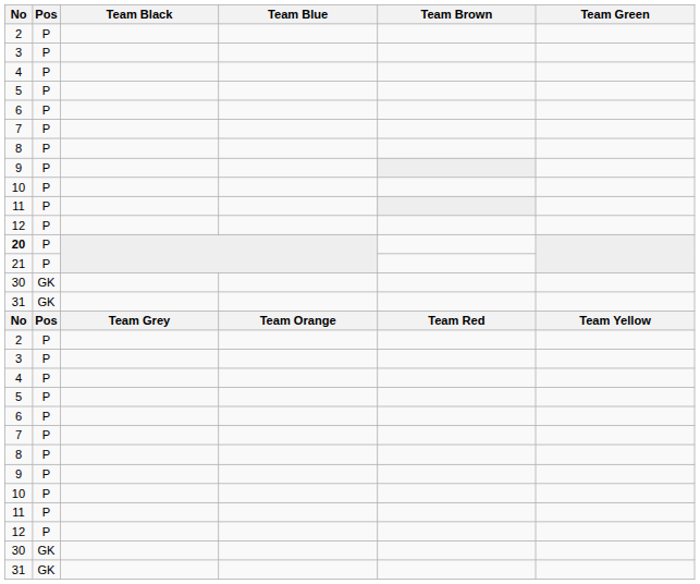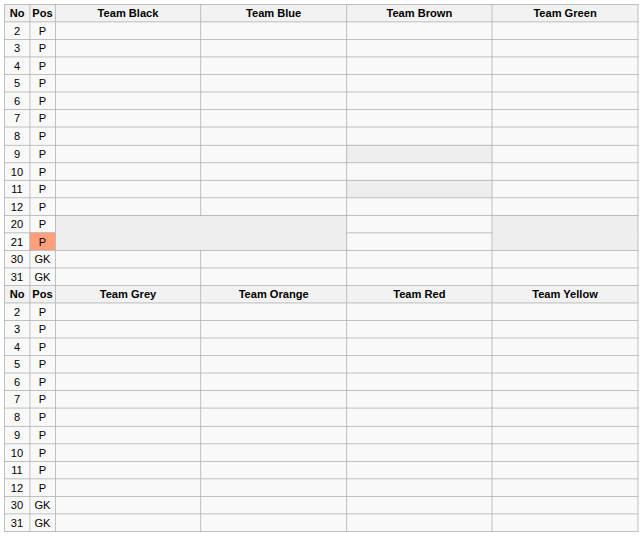20 | No: bold -> normal
21 | Pos: no background -> lightsalmon background
